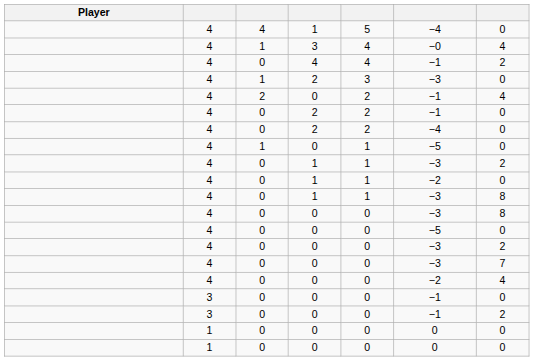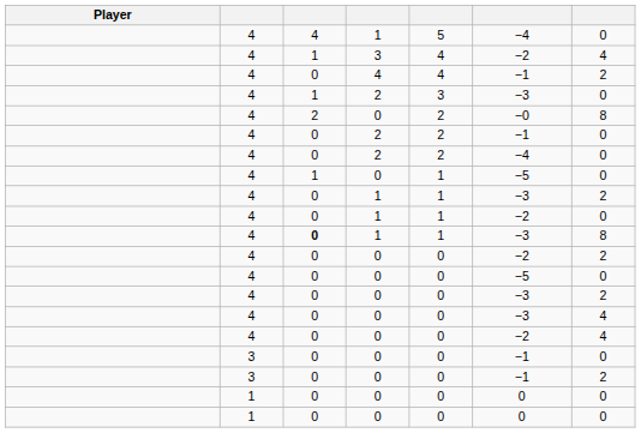row 3 | column 6: −0 -> −2
row 6 | column 6: −1 -> −0
row 6 | column 7: 4 -> 8
row 12 | column 3: normal -> bold
row 13 | column 6: −3 -> −2
row 13 | column 7: 8 -> 2
row 16 | column 7: 7 -> 4
